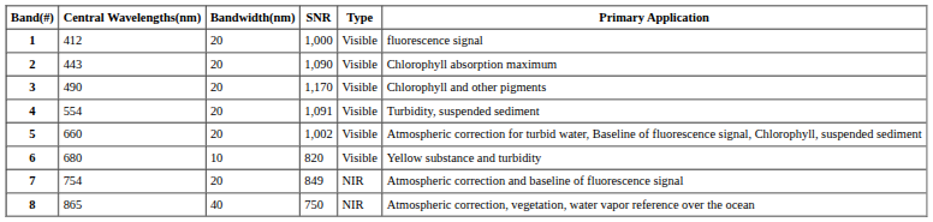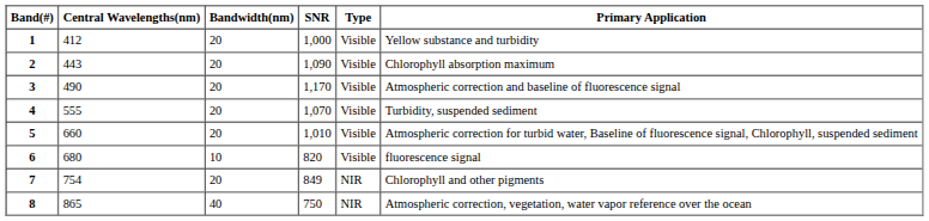1 | Primary Application: fluorescence signal -> Yellow substance and turbidity
3 | Primary Application: Chlorophyll and other pigments -> Atmospheric correction and baseline of fluorescence signal
4 | Central Wavelengths(nm): 554 -> 555
4 | SNR: 1,091 -> 1,070
5 | SNR: 1,002 -> 1,010
6 | Primary Application: Yellow substance and turbidity -> fluorescence signal
7 | Primary Application: Atmospheric correction and baseline of fluorescence signal -> Chlorophyll and other pigments
